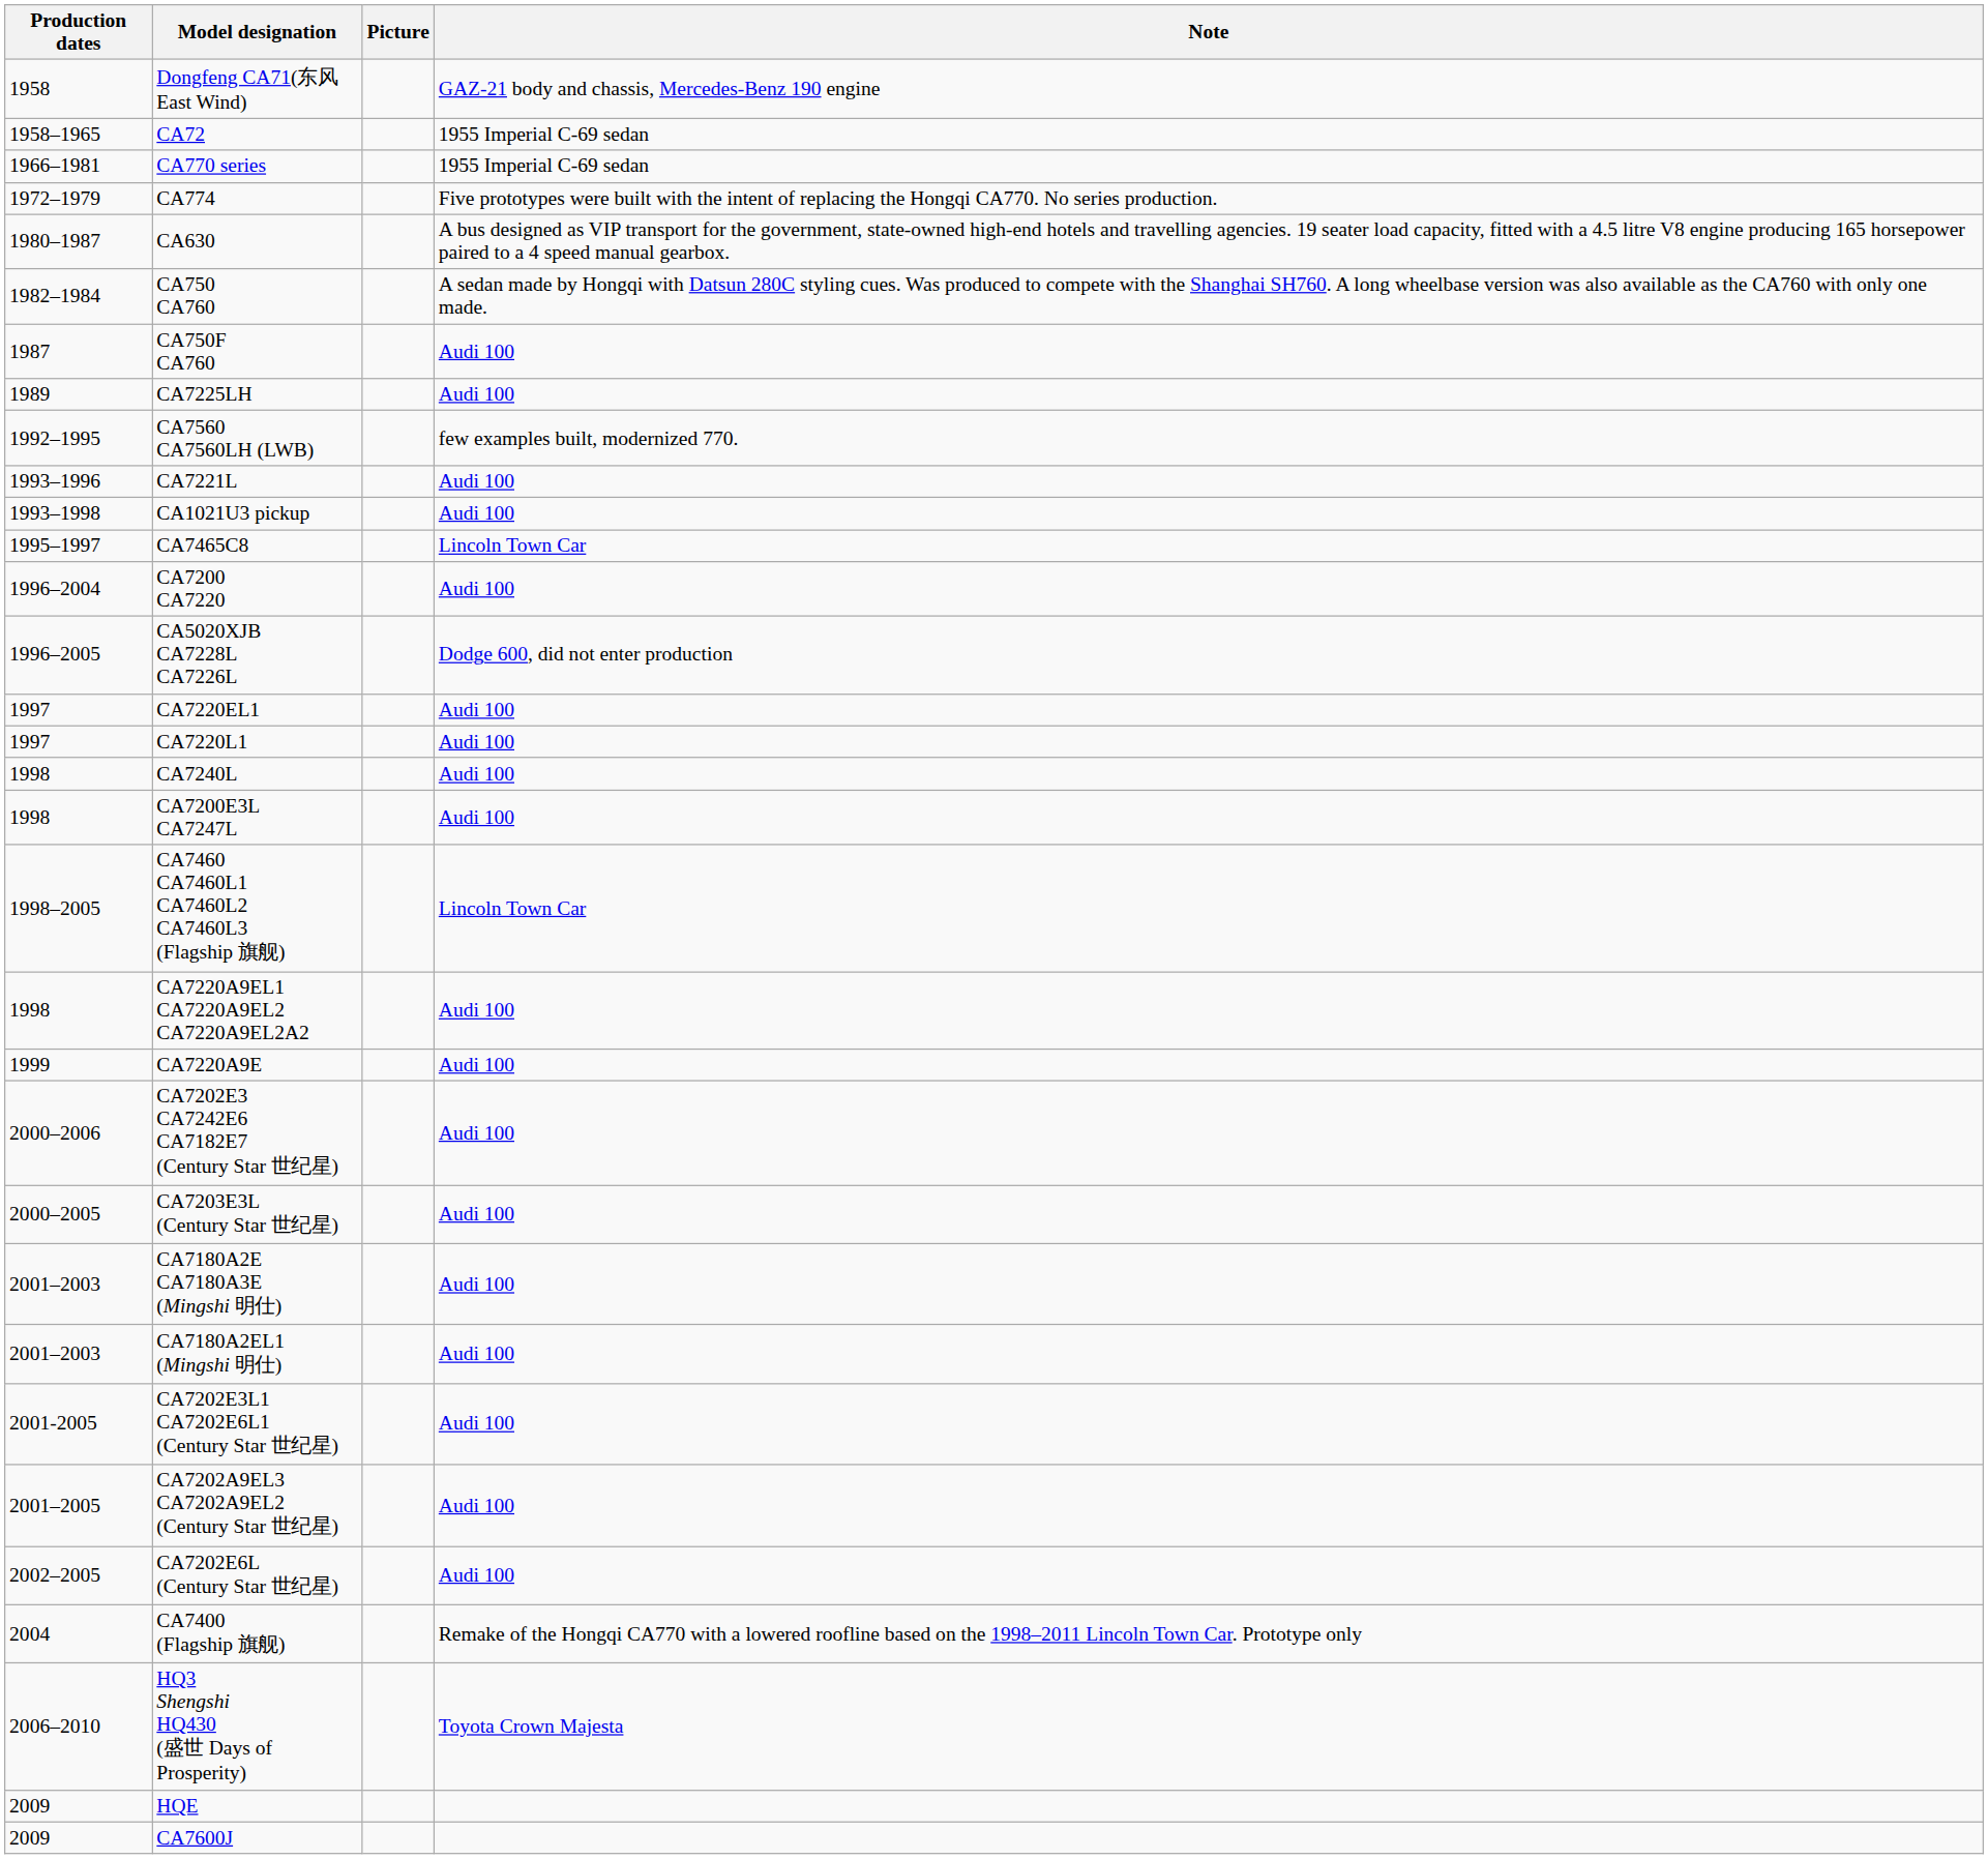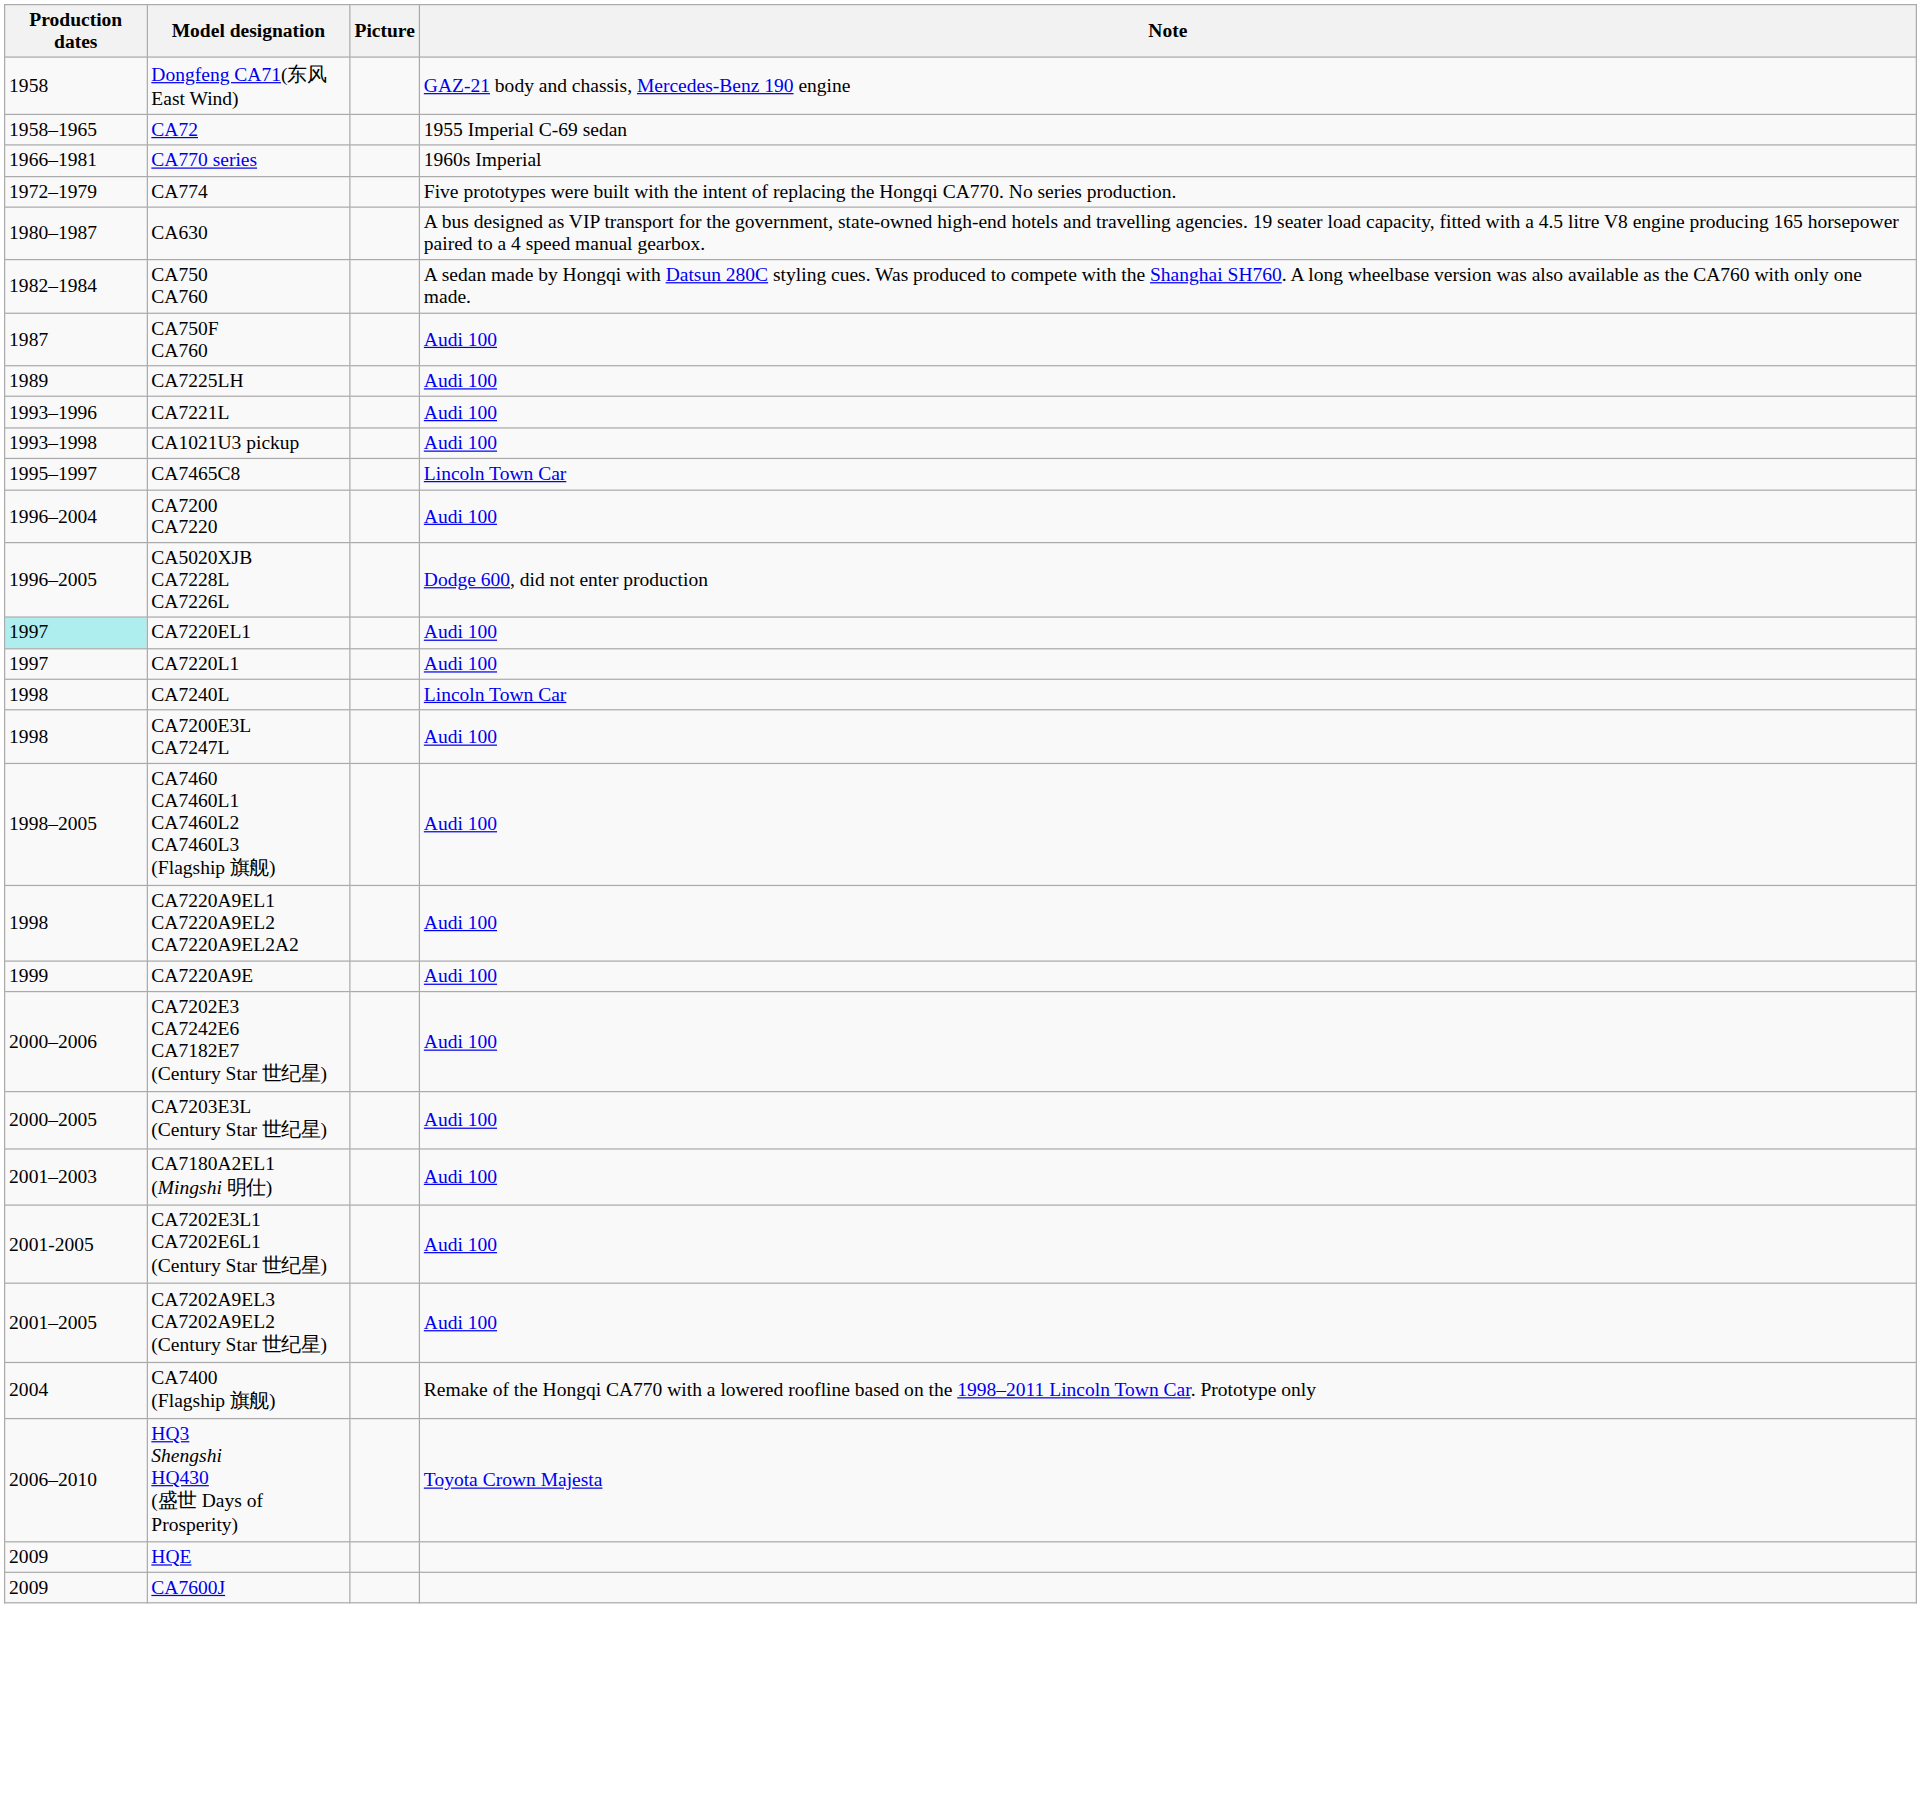CA770 series | Note: 1955 Imperial C-69 sedan -> 1960s Imperial
- row: 1992–1995 | CA7560 CA7560LH (LWB) | few examples built, modernized 770.
CA7220EL1 | Production dates: no background -> paleturquoise background
CA7240L | Note: Audi 100 -> Lincoln Town Car
CA7460 CA7460L1 CA7460L2 CA7460L3 (Flagship 旗舰) | Note: Lincoln Town Car -> Audi 100
- row: 2001–2003 | CA7180A2E CA7180A3E (Mingshi 明仕) | Audi 100
- row: 2002–2005 | CA7202E6L (Century Star 世纪星) | Audi 100
